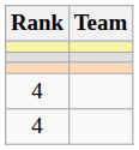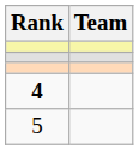row 5 | Rank: normal -> bold
row 6 | Rank: 4 -> 5
